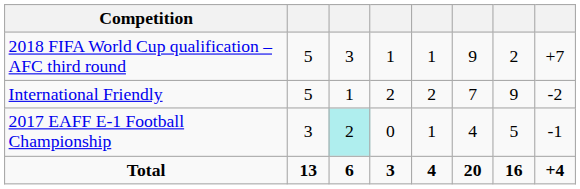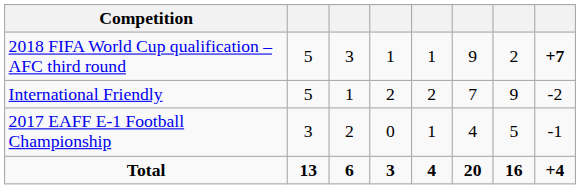2018 FIFA World Cup qualification – AFC third round | column 8: normal -> bold
2017 EAFF E-1 Football Championship | column 3: paleturquoise background -> no background
